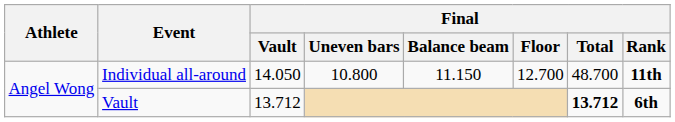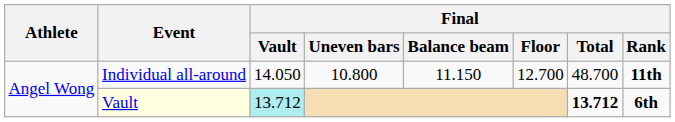row 4 | Event: no background -> lightyellow background
row 4 | Final / Vault: no background -> paleturquoise background
